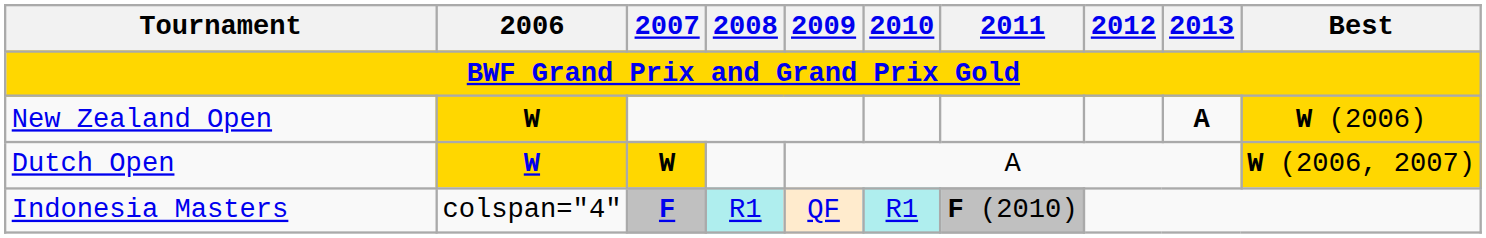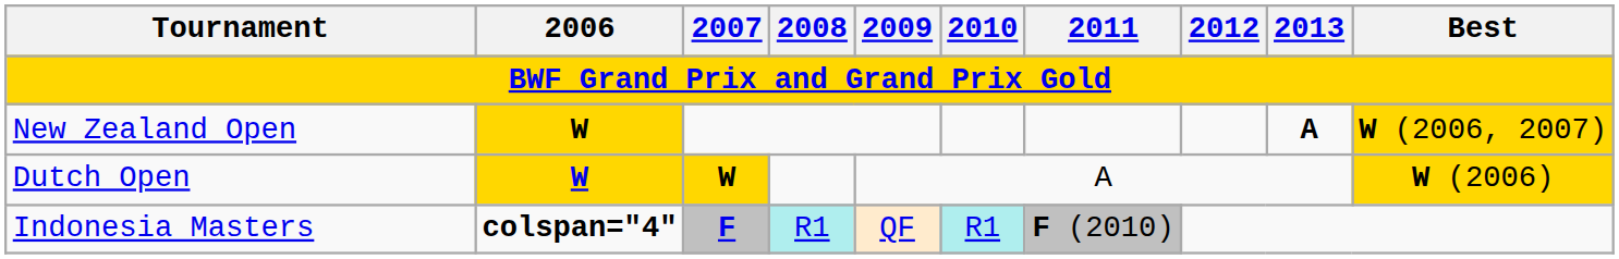New Zealand Open | Best: W (2006) -> W (2006, 2007)
Dutch Open | Best: W (2006, 2007) -> W (2006)
Indonesia Masters | 2006: normal -> bold
